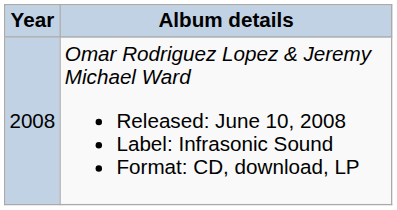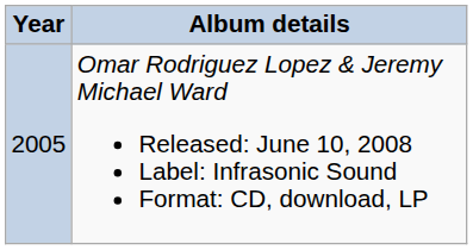row 2 | Year: 2008 -> 2005
